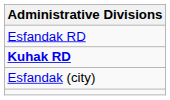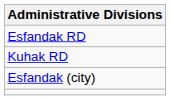row 3 | column 1: bold -> normal
